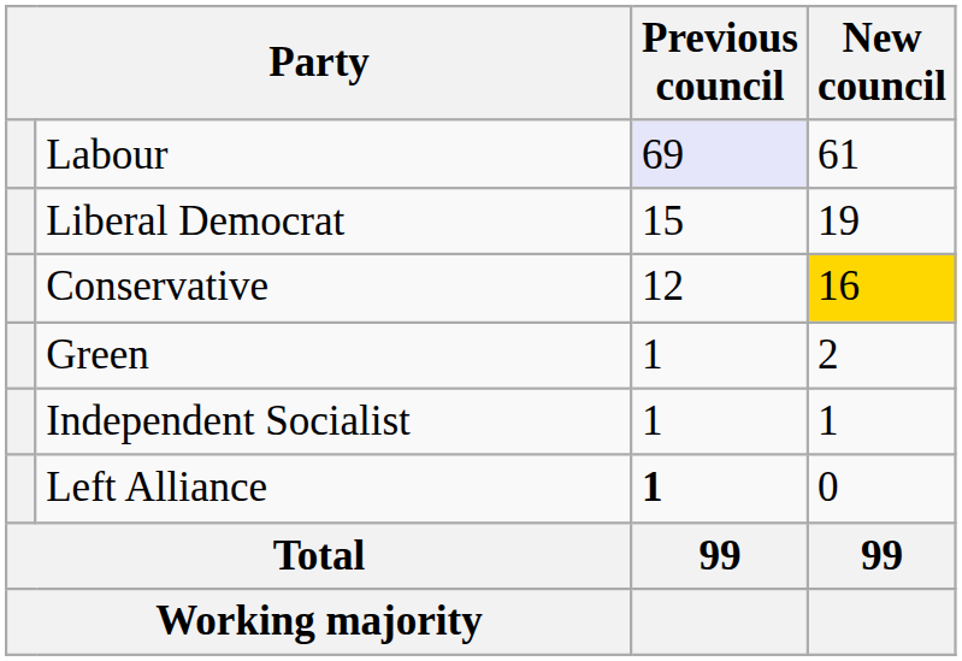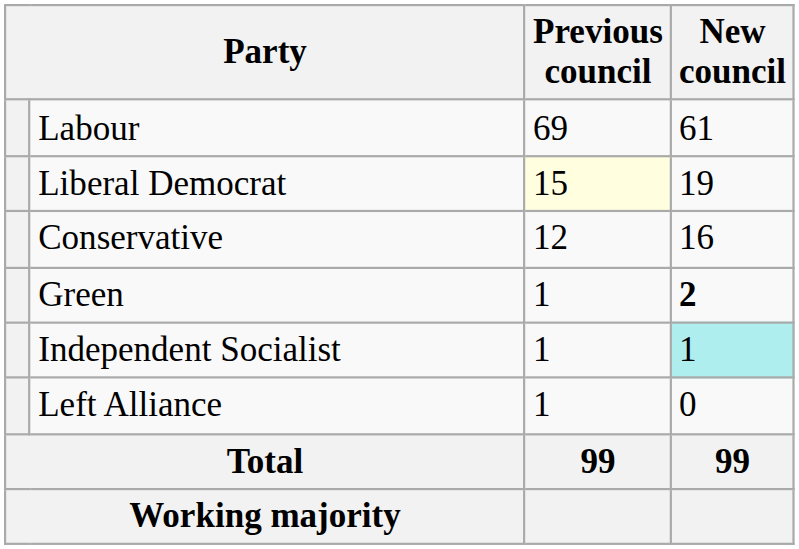Labour | Previous council: lavender background -> no background
Liberal Democrat | Previous council: no background -> lightyellow background
Conservative | New council: gold background -> no background
Green | New council: normal -> bold
Independent Socialist | New council: no background -> paleturquoise background
Left Alliance | Previous council: bold -> normal
